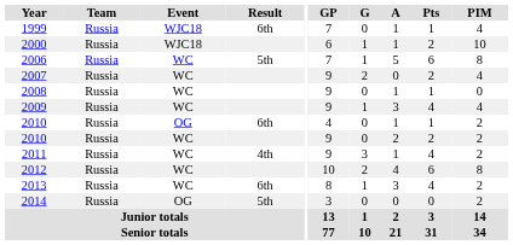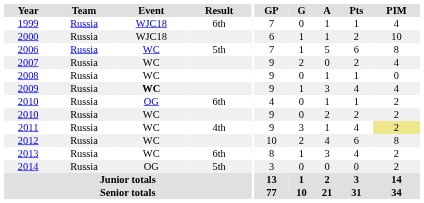2009 | Event: normal -> bold
2011 | PIM: no background -> khaki background
